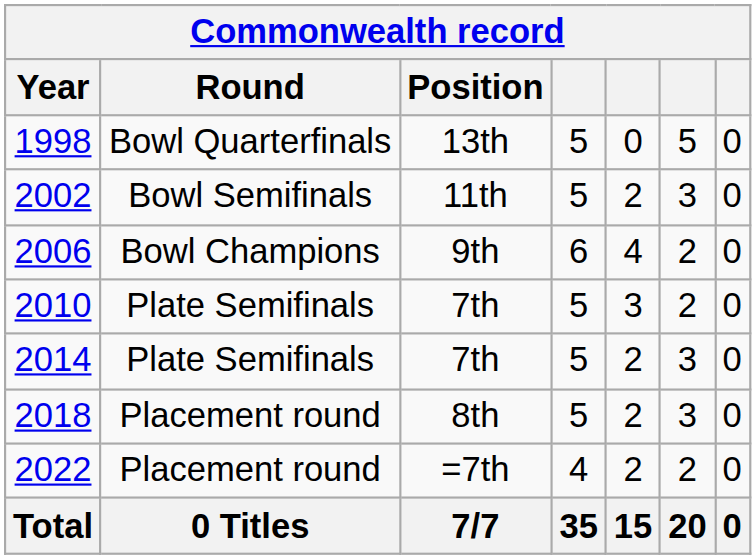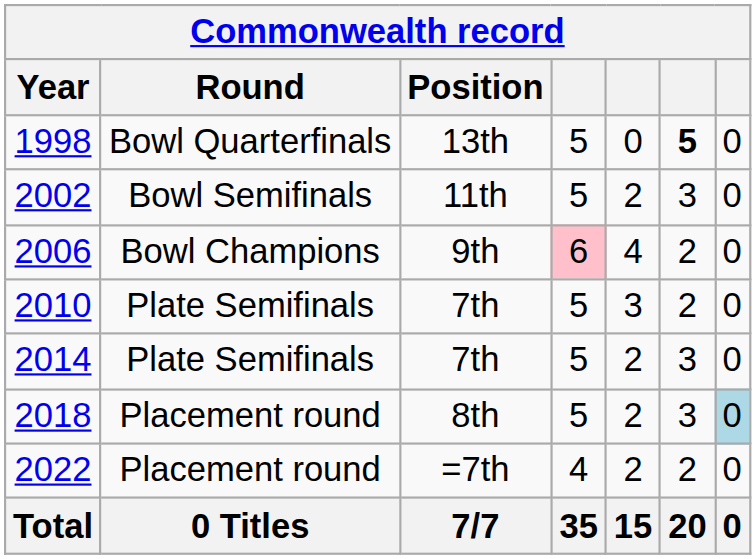1998 | column 6: normal -> bold
2006 | column 4: no background -> pink background
2018 | column 7: no background -> lightblue background
